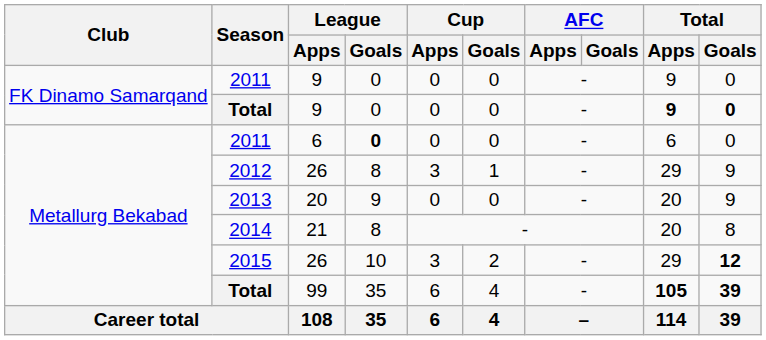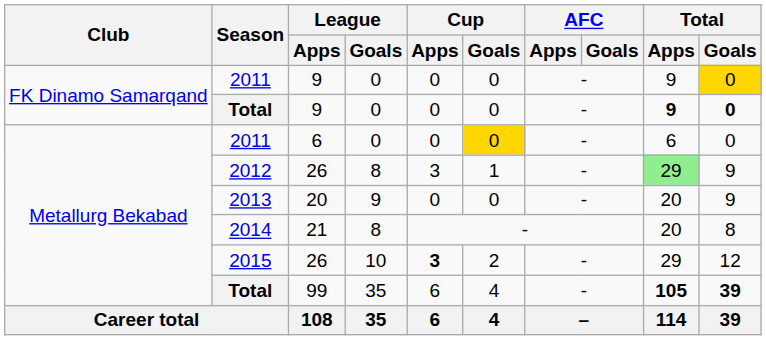2011 / 9 | Total / Goals: no background -> gold background
2011 / 6 | League / Goals: bold -> normal
2011 / 6 | Cup / Goals: no background -> gold background
2012 | Total / Apps: no background -> lightgreen background
2015 | Cup / Apps: normal -> bold
2015 | Total / Goals: bold -> normal
